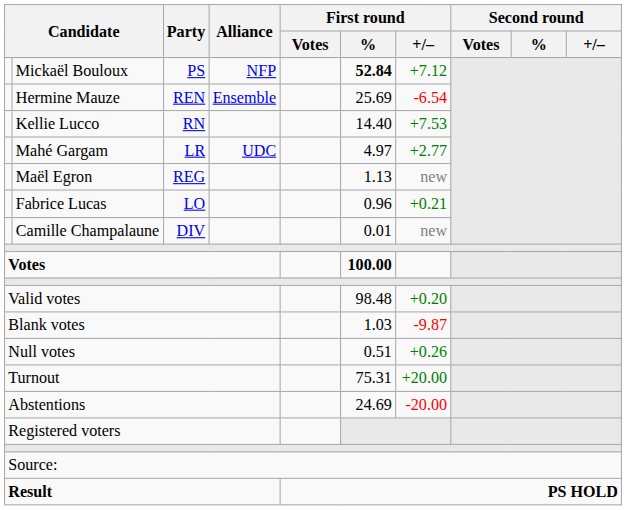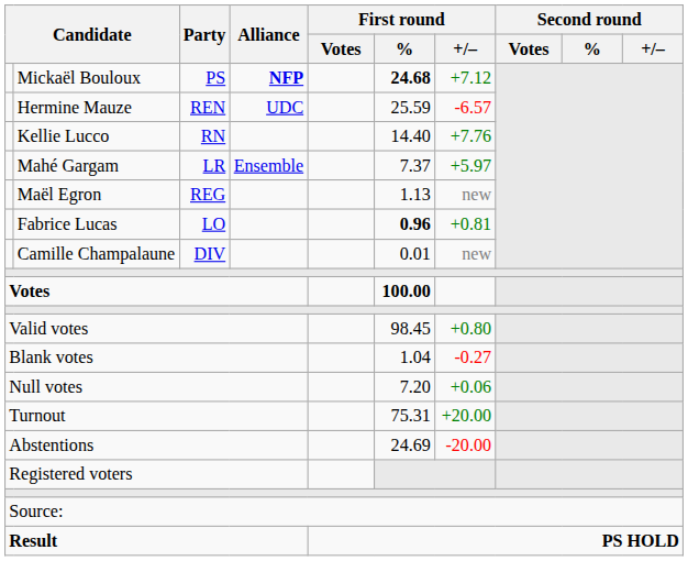Mickaël Bouloux | Alliance: normal -> bold
Mickaël Bouloux | First round / %: 52.84 -> 24.68
Hermine Mauze | Alliance: Ensemble -> UDC
Hermine Mauze | First round / %: 25.69 -> 25.59
Hermine Mauze | First round / +/–: -6.54 -> -6.57
Kellie Lucco | First round / +/–: +7.53 -> +7.76
Mahé Gargam | Alliance: UDC -> Ensemble
Mahé Gargam | First round / %: 4.97 -> 7.37
Mahé Gargam | First round / +/–: +2.77 -> +5.97
Fabrice Lucas | First round / %: normal -> bold
Fabrice Lucas | First round / +/–: +0.21 -> +0.81
Valid votes | First round / %: 98.48 -> 98.45
Valid votes | First round / +/–: +0.20 -> +0.80
Blank votes | First round / %: 1.03 -> 1.04
Blank votes | First round / +/–: -9.87 -> -0.27
Null votes | First round / %: 0.51 -> 7.20
Null votes | First round / +/–: +0.26 -> +0.06
